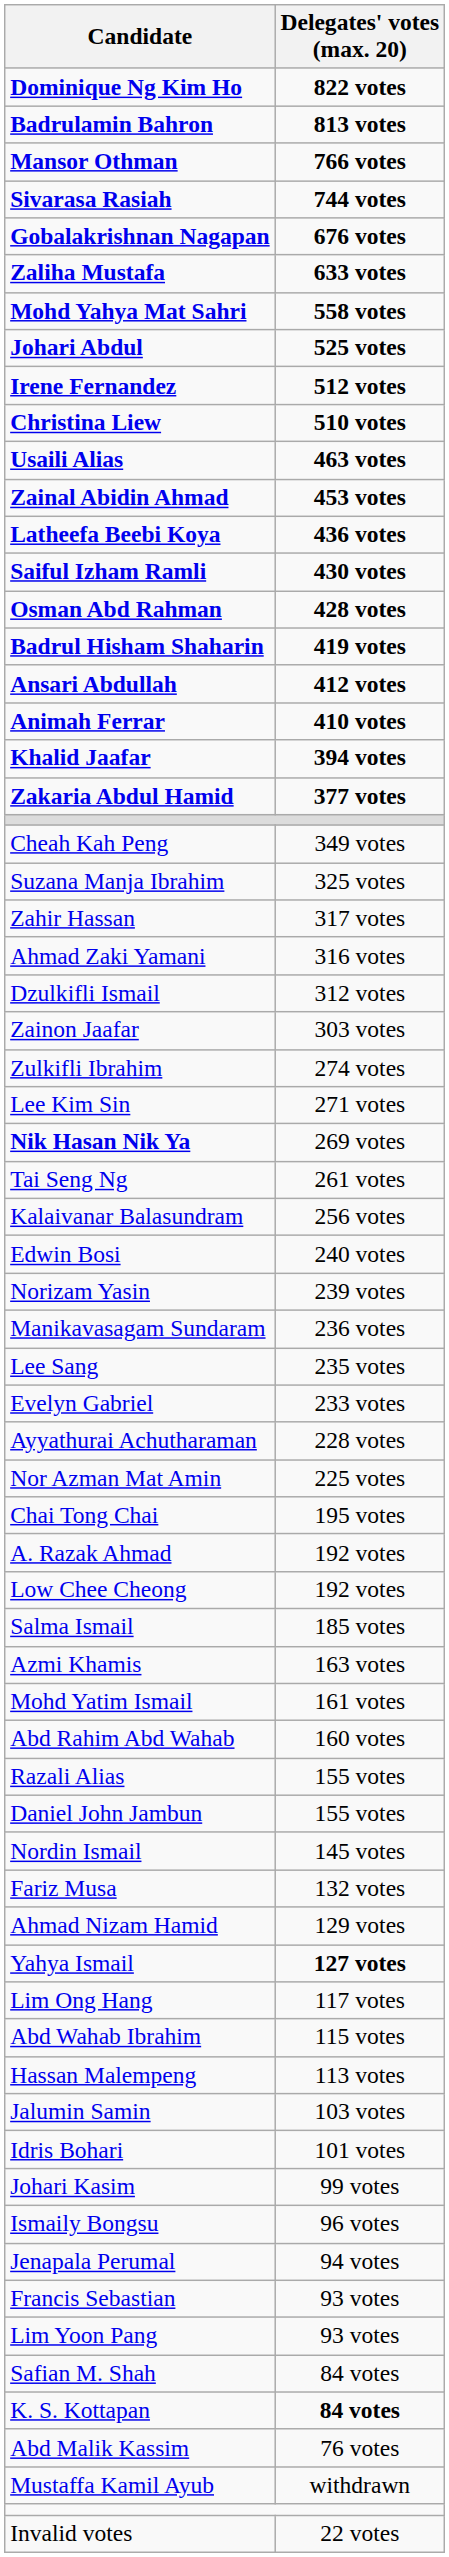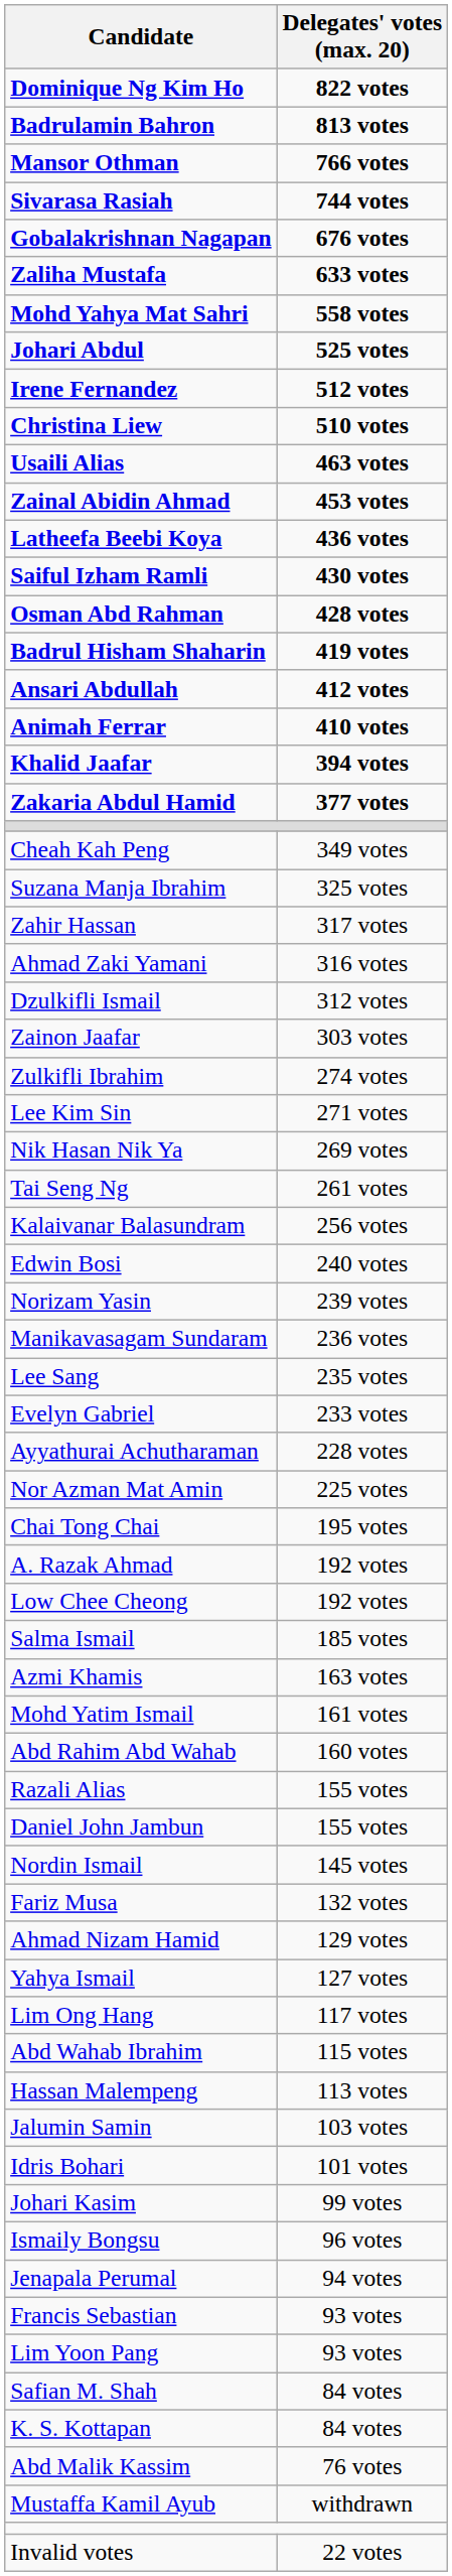Nik Hasan Nik Ya | Candidate: bold -> normal
Yahya Ismail | Delegates' votes (max. 20): bold -> normal
K. S. Kottapan | Delegates' votes (max. 20): bold -> normal
